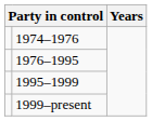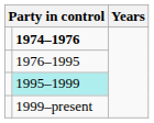1974–1976 | column 2: normal -> bold
1995–1999 | column 2: no background -> paleturquoise background
